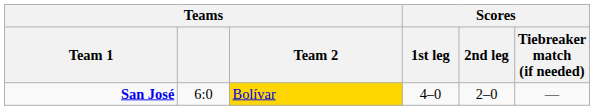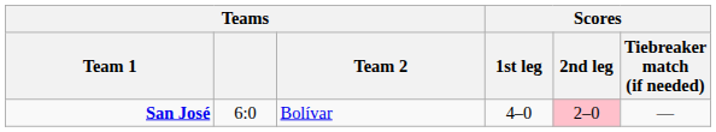San José | Teams / Team 2: gold background -> no background
San José | Scores / 2nd leg: no background -> pink background
